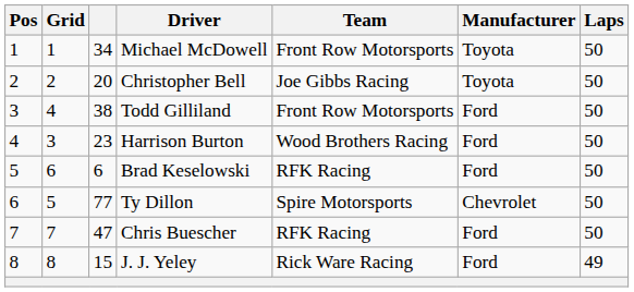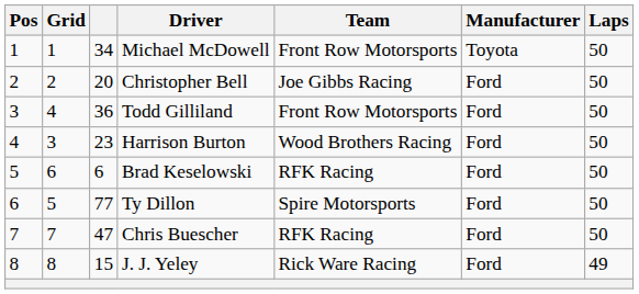Christopher Bell | Manufacturer: Toyota -> Ford
Todd Gilliland | column 3: 38 -> 36
Ty Dillon | Manufacturer: Chevrolet -> Ford
